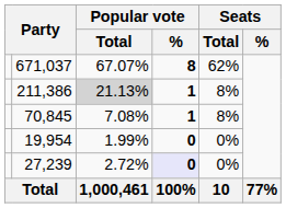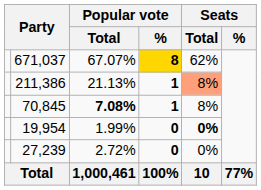671,037 | Popular vote / %: no background -> gold background
211,386 | Popular vote / Total: lightgrey background -> no background
211,386 | Seats / Total: no background -> lightsalmon background
70,845 | Popular vote / Total: normal -> bold
19,954 | Seats / Total: normal -> bold
27,239 | Popular vote / %: lavender background -> no background
